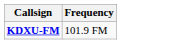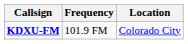+ column: Location | Colorado City
